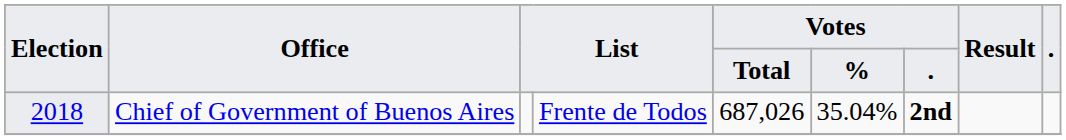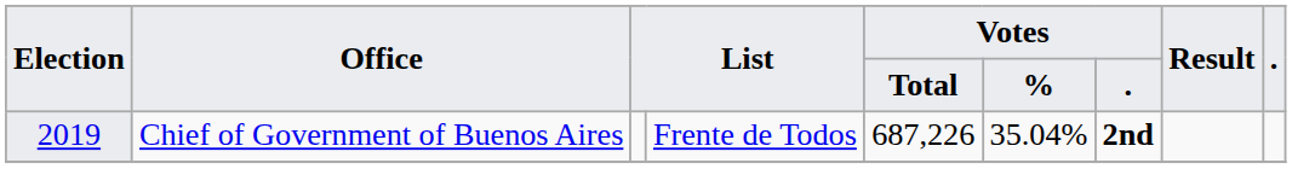Chief of Government of Buenos Aires | Election: 2018 -> 2019
Chief of Government of Buenos Aires | Votes / Total: 687,026 -> 687,226
